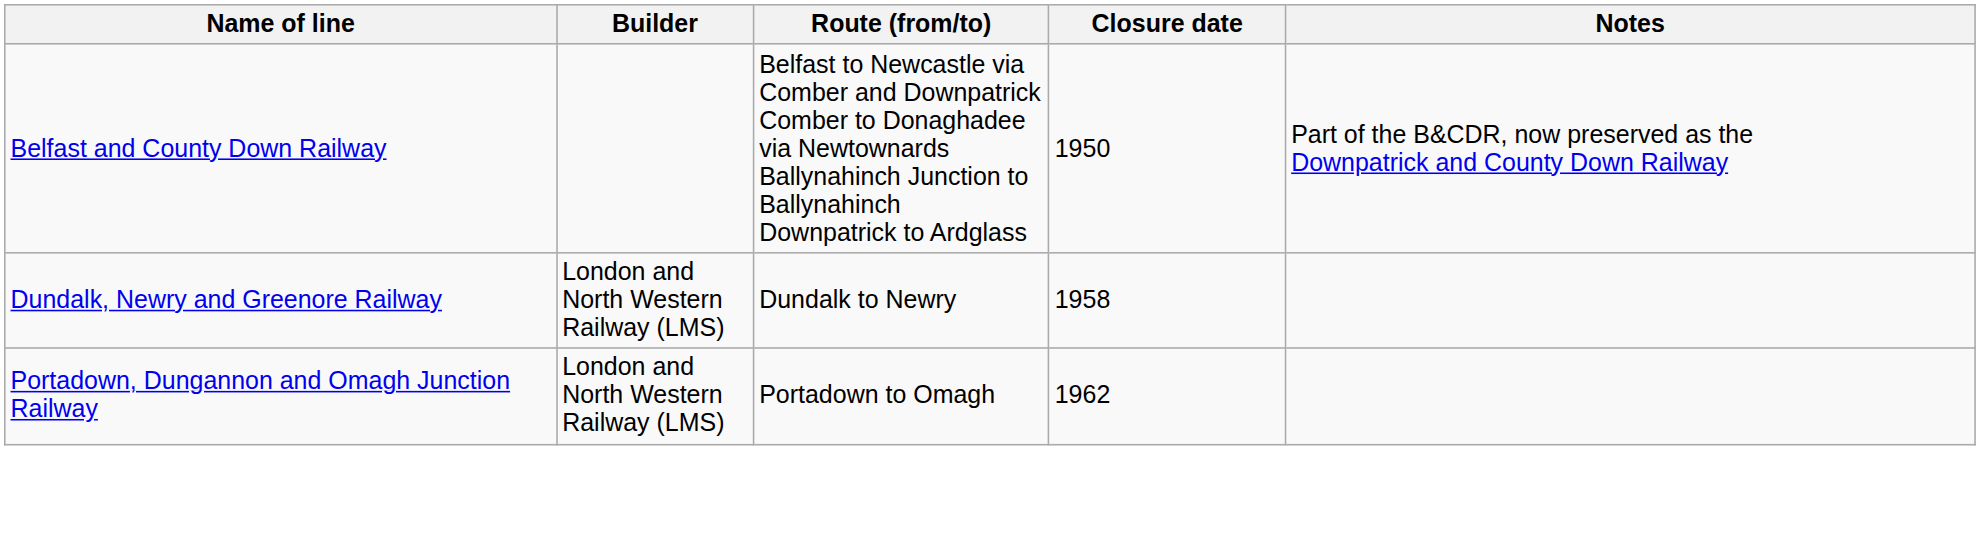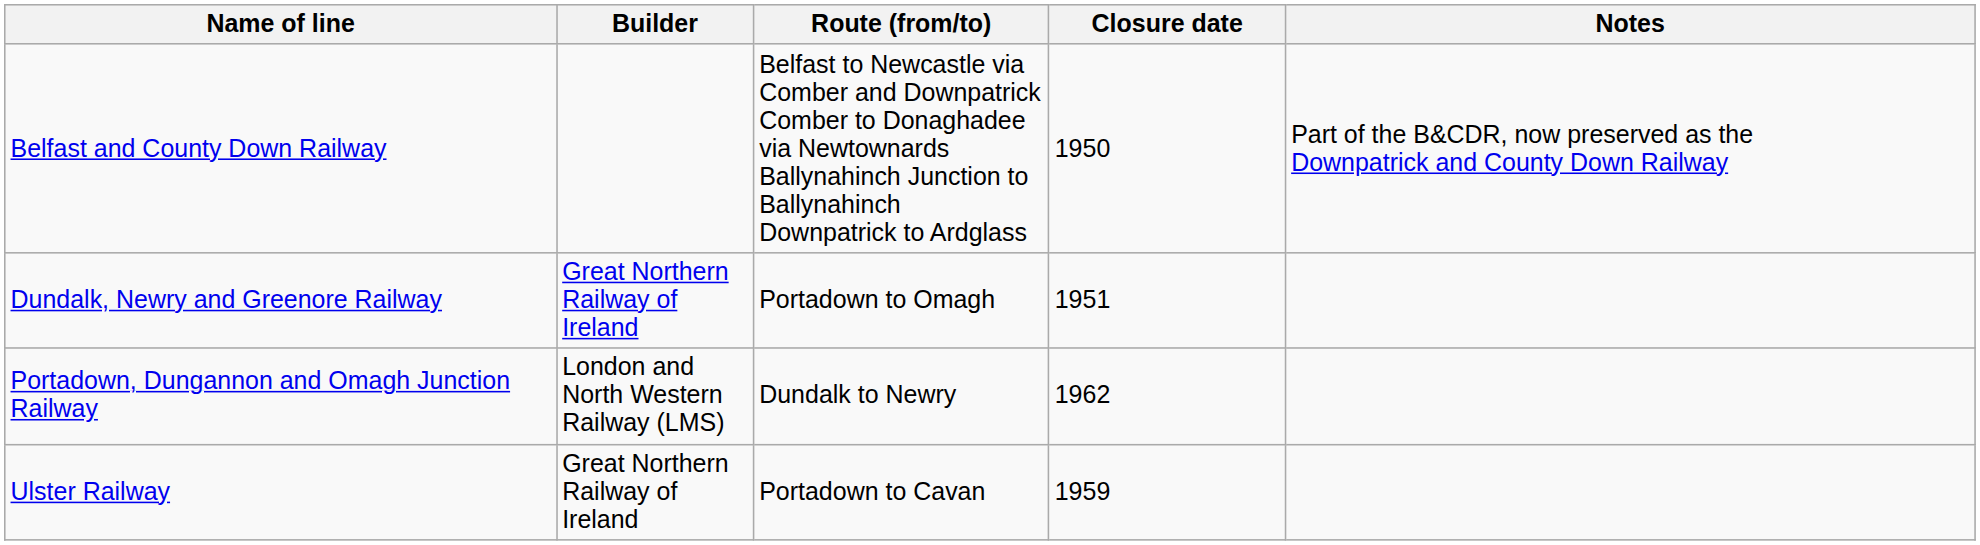Dundalk, Newry and Greenore Railway | Builder: London and North Western Railway (LMS) -> Great Northern Railway of Ireland
Dundalk, Newry and Greenore Railway | Route (from/to): Dundalk to Newry -> Portadown to Omagh
Dundalk, Newry and Greenore Railway | Closure date: 1958 -> 1951
Portadown, Dungannon and Omagh Junction Railway | Route (from/to): Portadown to Omagh -> Dundalk to Newry
+ row: Ulster Railway | Great Northern Railway of Ireland | Portadown to Cavan | 1959
